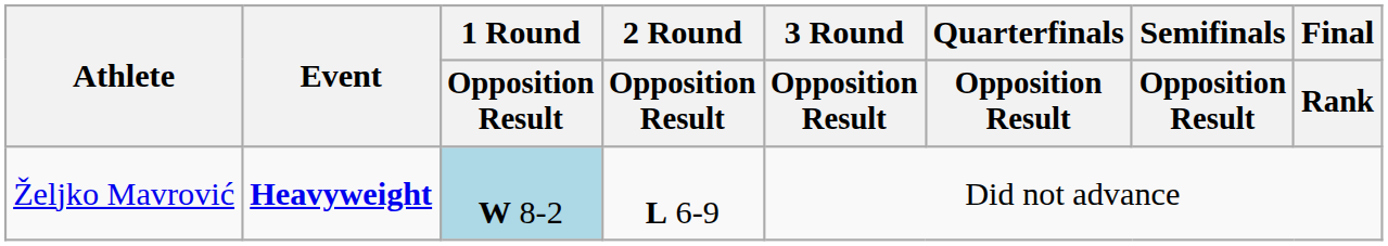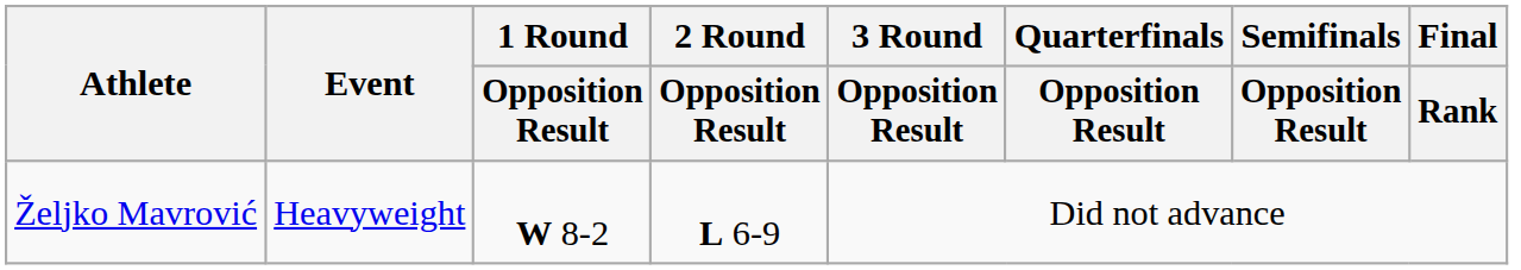Željko Mavrović | Event: bold -> normal
Željko Mavrović | 1 Round / Opposition Result: lightblue background -> no background
